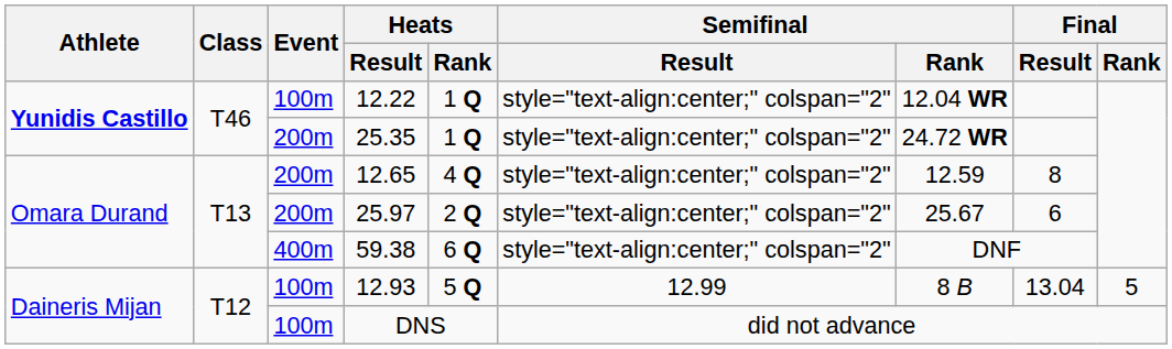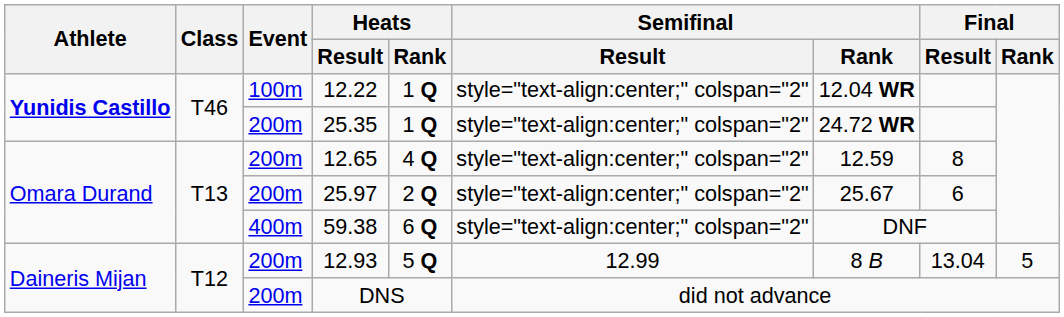12.93 | Event: 100m -> 200m
DNS | Event: 100m -> 200m
